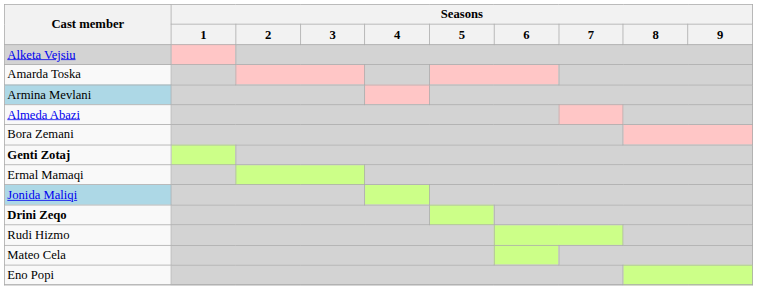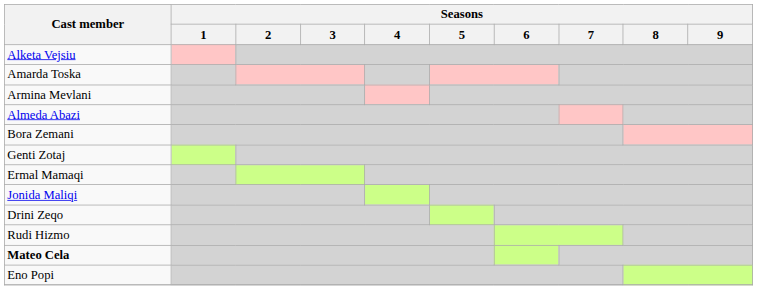Alketa Vejsiu | Cast member: lightgrey background -> no background
Armina Mevlani | Cast member: lightblue background -> no background
Genti Zotaj | Cast member: bold -> normal
Jonida Maliqi | Cast member: lightblue background -> no background
Drini Zeqo | Cast member: bold -> normal
Mateo Cela | Cast member: normal -> bold
